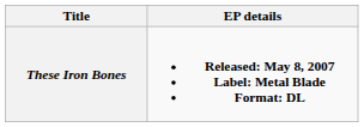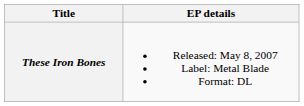These Iron Bones | EP details: bold -> normal
